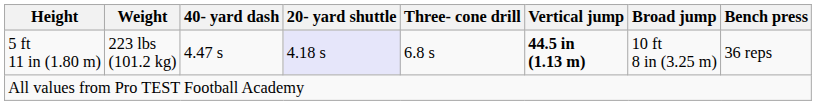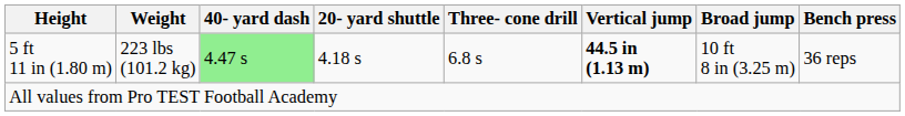5 ft 11 in (1.80 m) | 40- yard dash: no background -> lightgreen background
5 ft 11 in (1.80 m) | 20- yard shuttle: lavender background -> no background
